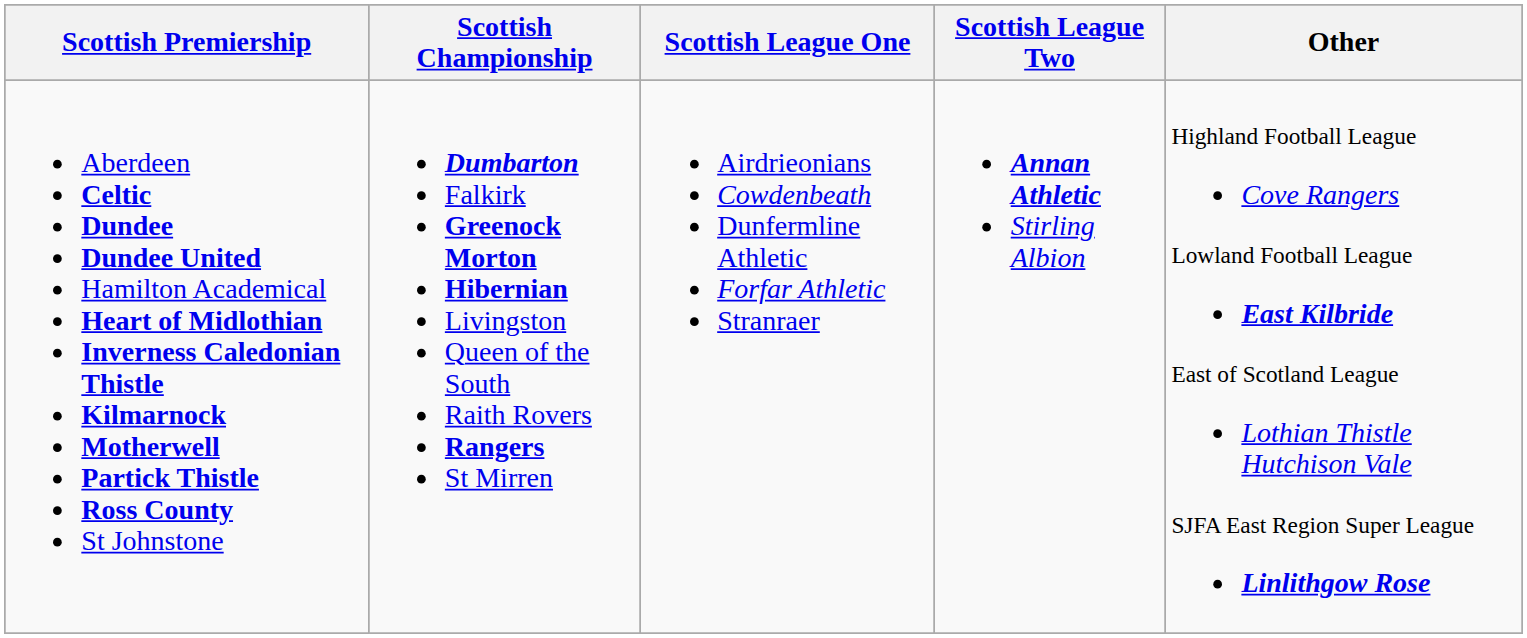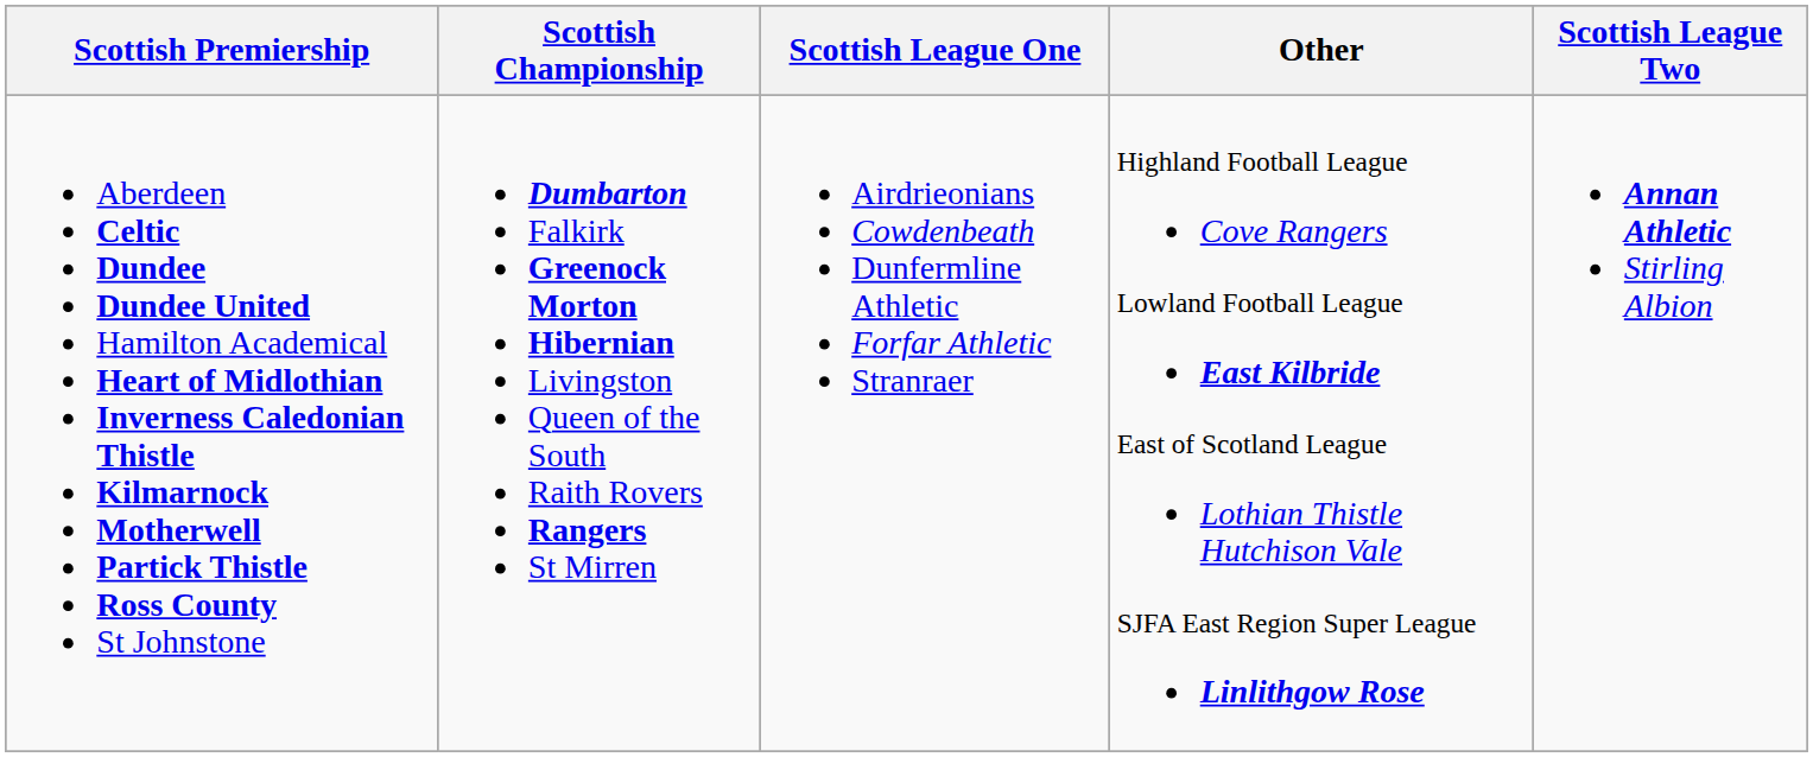columns swapped: Scottish League Two <-> Other
